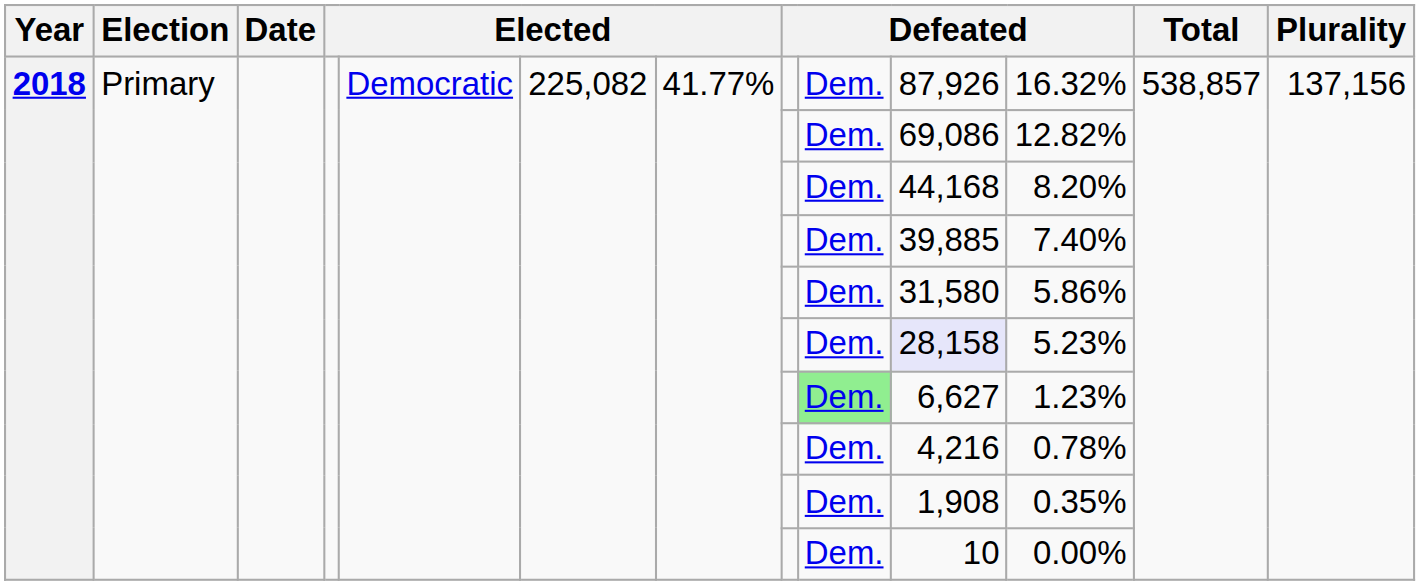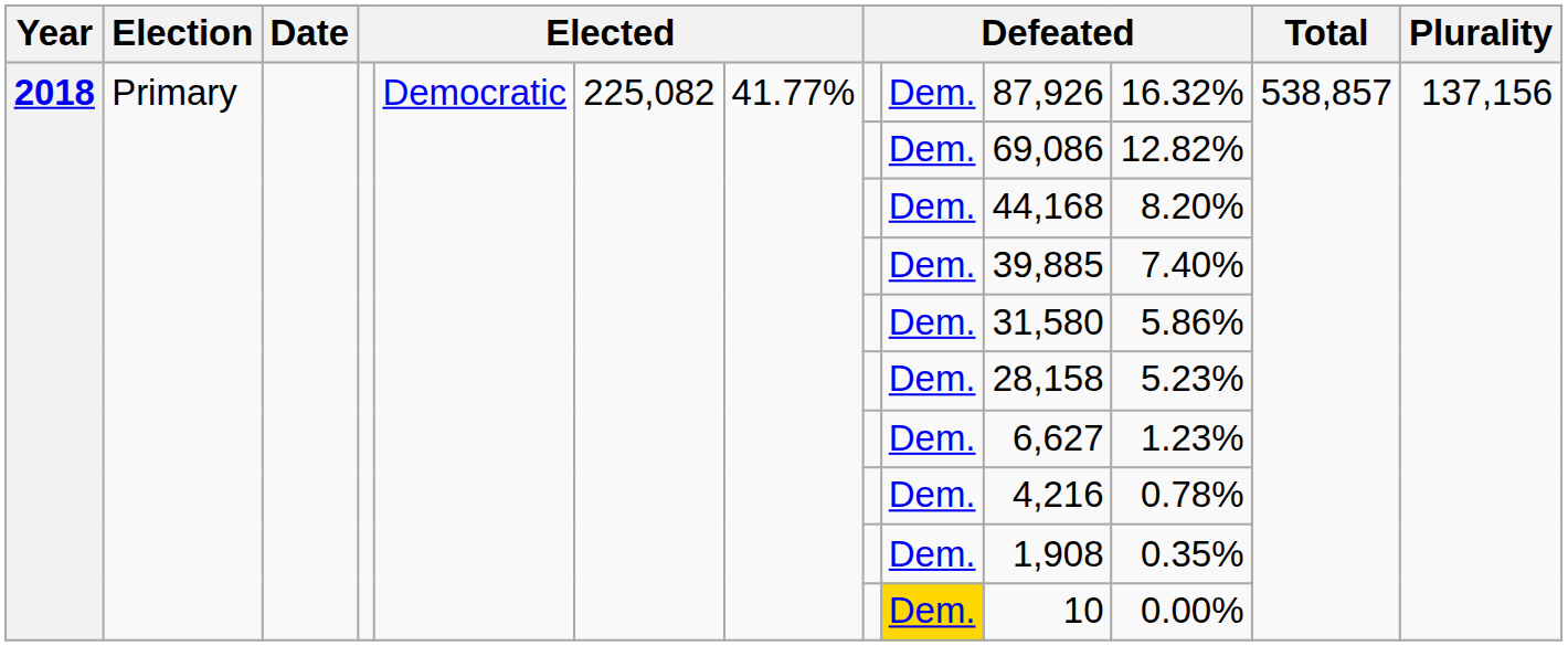row 7 | column 10: lavender background -> no background
row 8 | column 9: lightgreen background -> no background
row 11 | column 9: no background -> gold background
